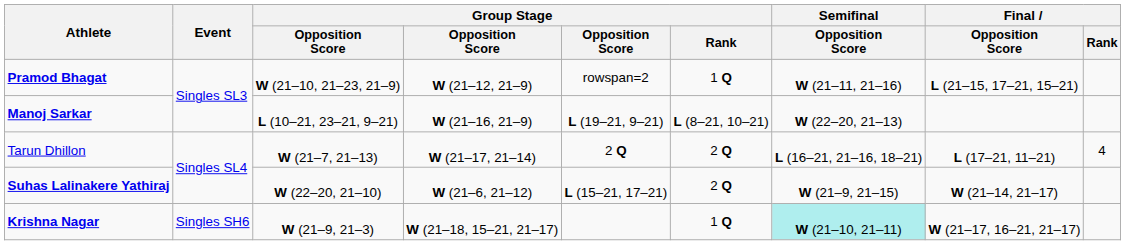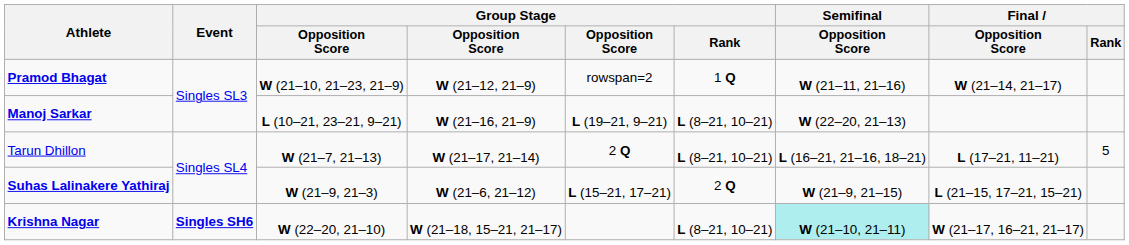Pramod Bhagat | Final / Opposition Score: L (21–15, 17–21, 15–21) -> W (21–14, 21–17)
Tarun Dhillon | Group Stage / Rank: 2 Q -> L (8–21, 10–21)
Tarun Dhillon | Final / Rank: 4 -> 5
Suhas Lalinakere Yathiraj | column 3: W (22–20, 21–10) -> W (21–9, 21–3)
Suhas Lalinakere Yathiraj | Final / Opposition Score: W (21–14, 21–17) -> L (21–15, 17–21, 15–21)
Krishna Nagar | Event: normal -> bold
Krishna Nagar | column 3: W (21–9, 21–3) -> W (22–20, 21–10)
Krishna Nagar | Group Stage / Rank: 1 Q -> L (8–21, 10–21)
